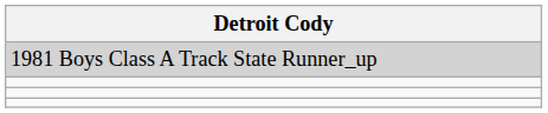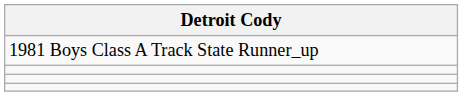row 2 | column 1: lightgrey background -> no background
